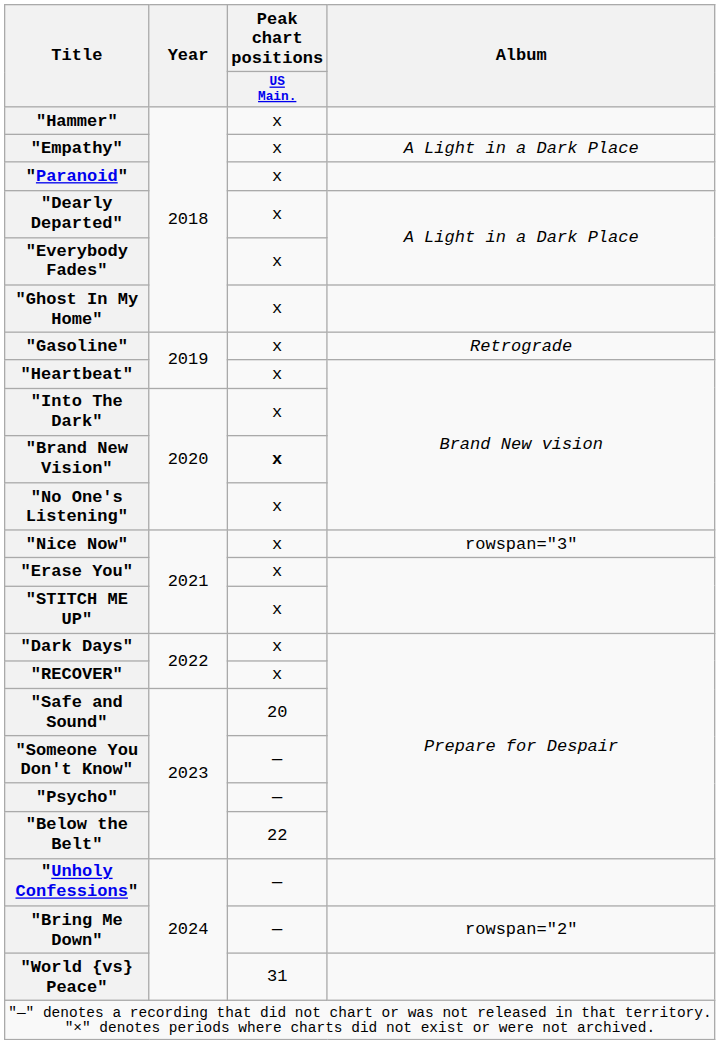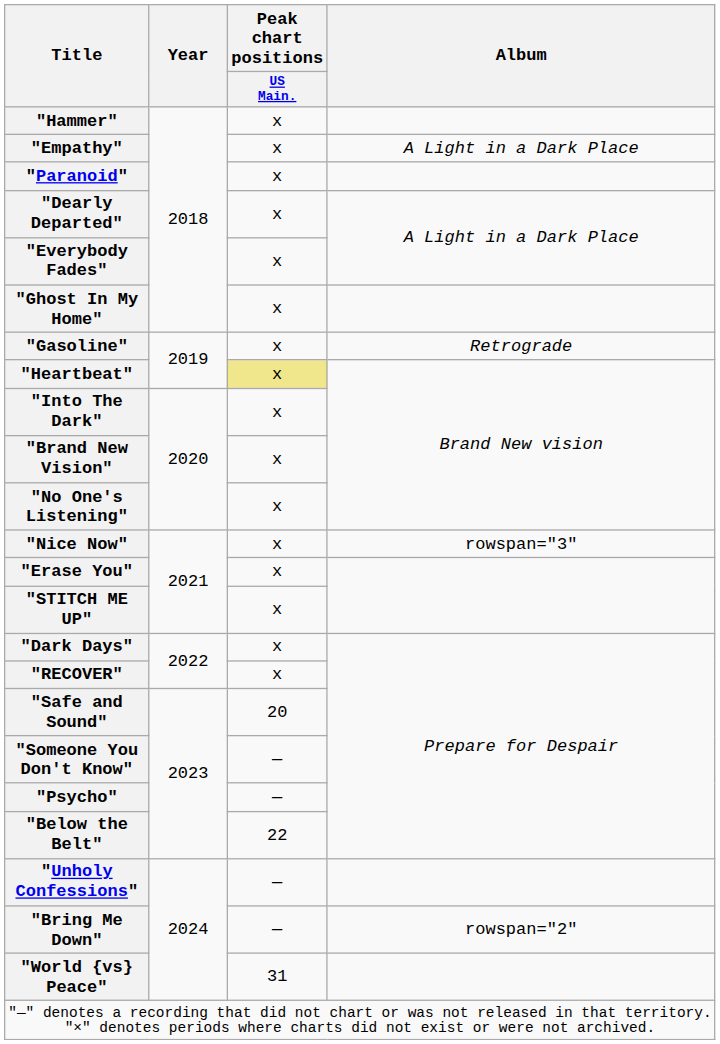"Heartbeat" | Peak chart positions / US Main.: no background -> khaki background
"Brand New Vision" | Peak chart positions / US Main.: bold -> normal
